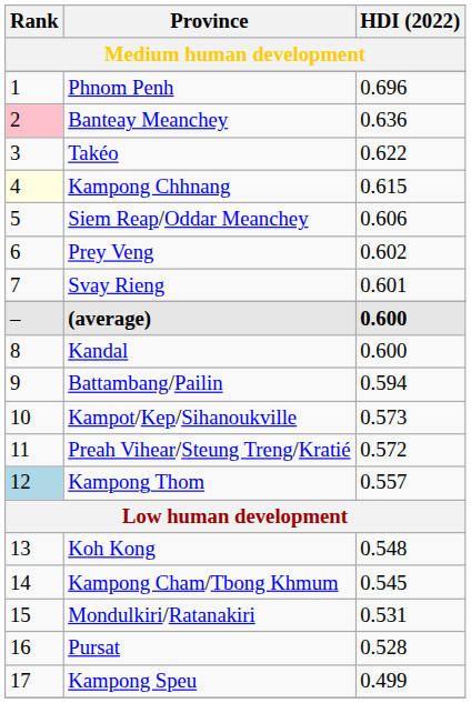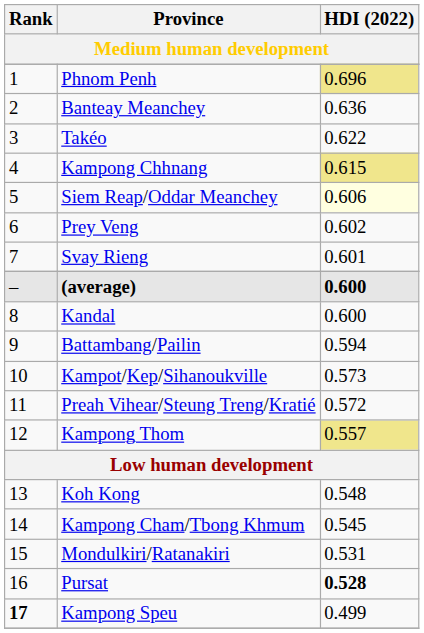Phnom Penh | HDI (2022): no background -> khaki background
Banteay Meanchey | Rank: pink background -> no background
Kampong Chhnang | Rank: lightyellow background -> no background
Kampong Chhnang | HDI (2022): no background -> khaki background
Siem Reap/Oddar Meanchey | HDI (2022): no background -> lightyellow background
Kampong Thom | Rank: lightblue background -> no background
Kampong Thom | HDI (2022): no background -> khaki background
Pursat | HDI (2022): normal -> bold
Kampong Speu | Rank: normal -> bold
